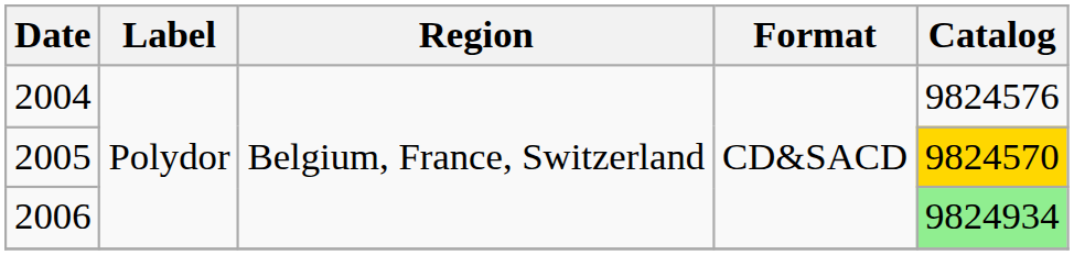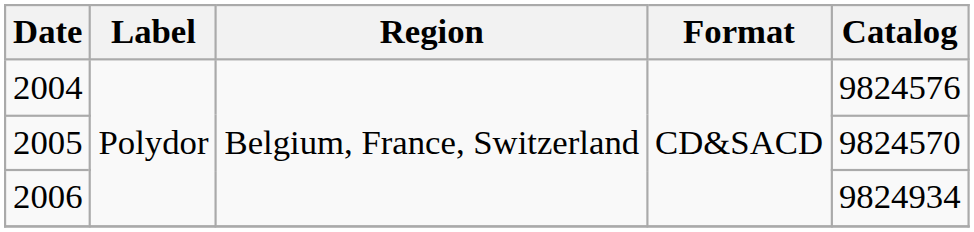2005 | Catalog: gold background -> no background
2006 | Catalog: lightgreen background -> no background
